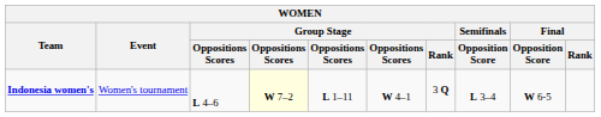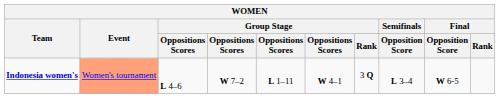Indonesia women's | Event: no background -> lightsalmon background
Indonesia women's | column 4: lightyellow background -> no background
